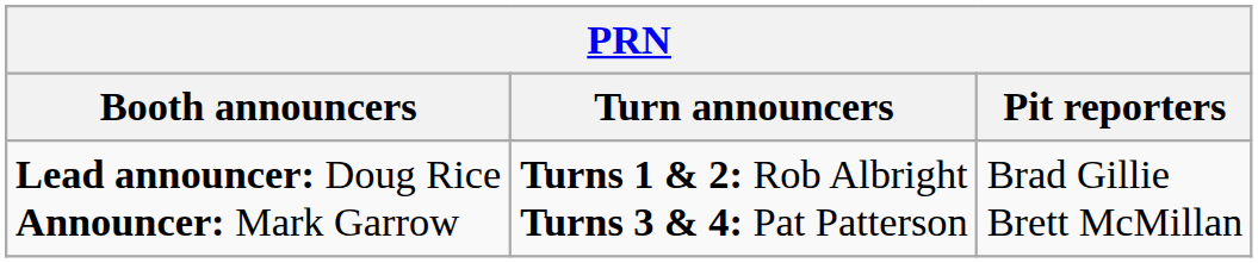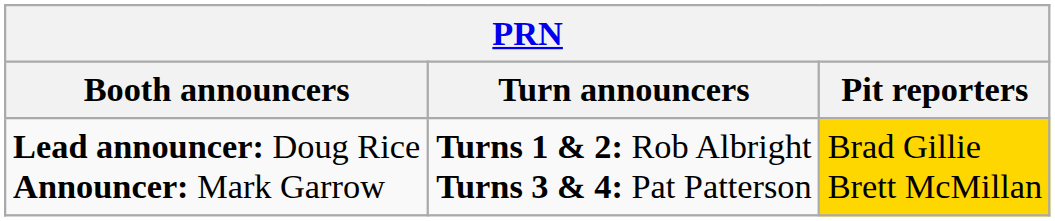Lead announcer: Doug Rice Announcer: Mark Garrow | Pit reporters: no background -> gold background
